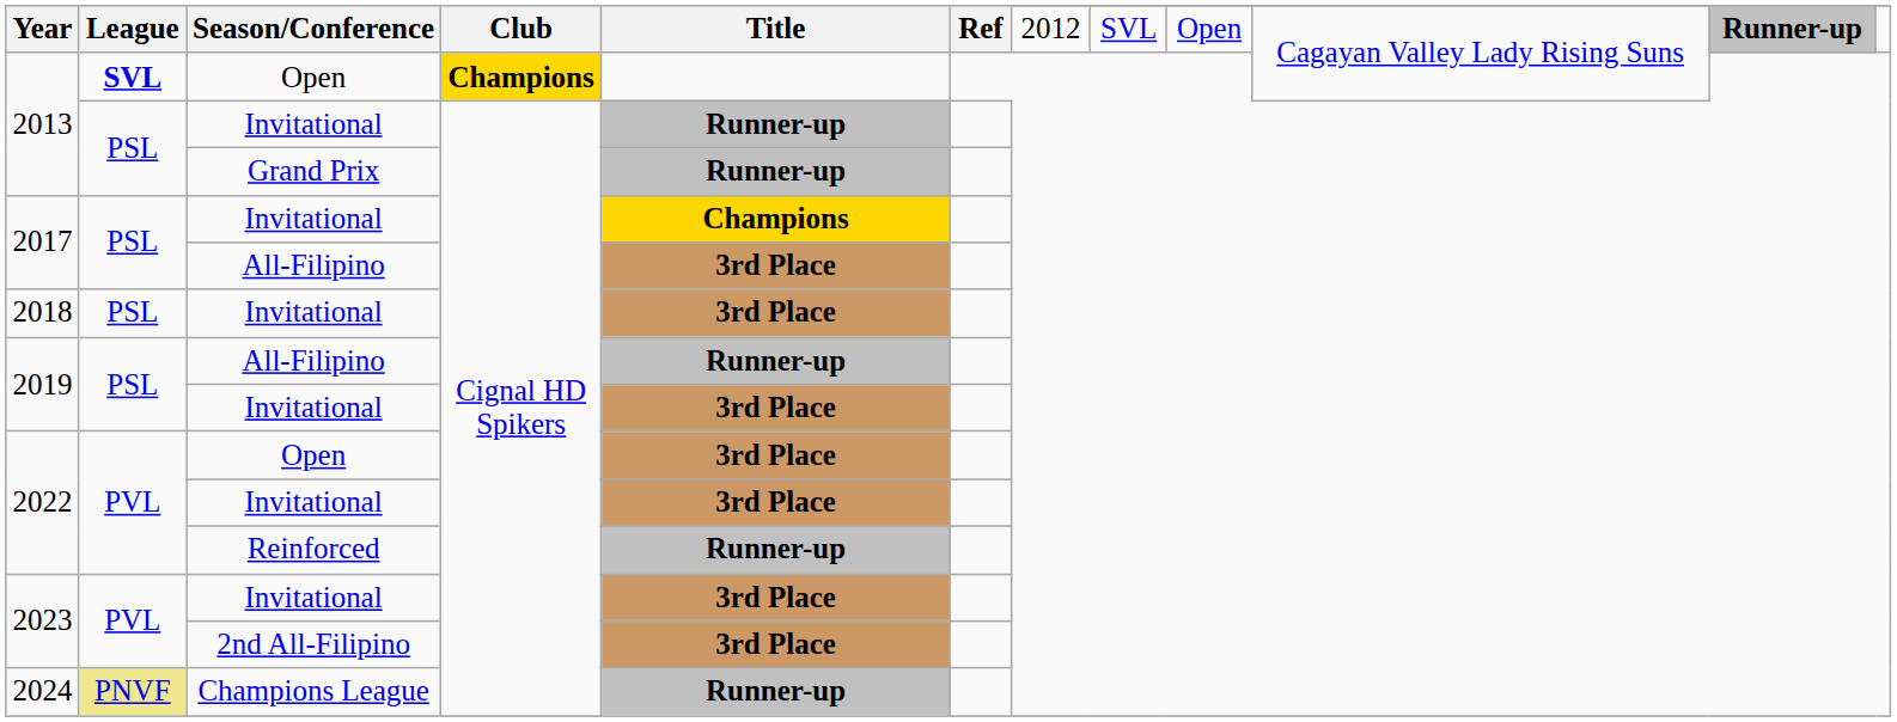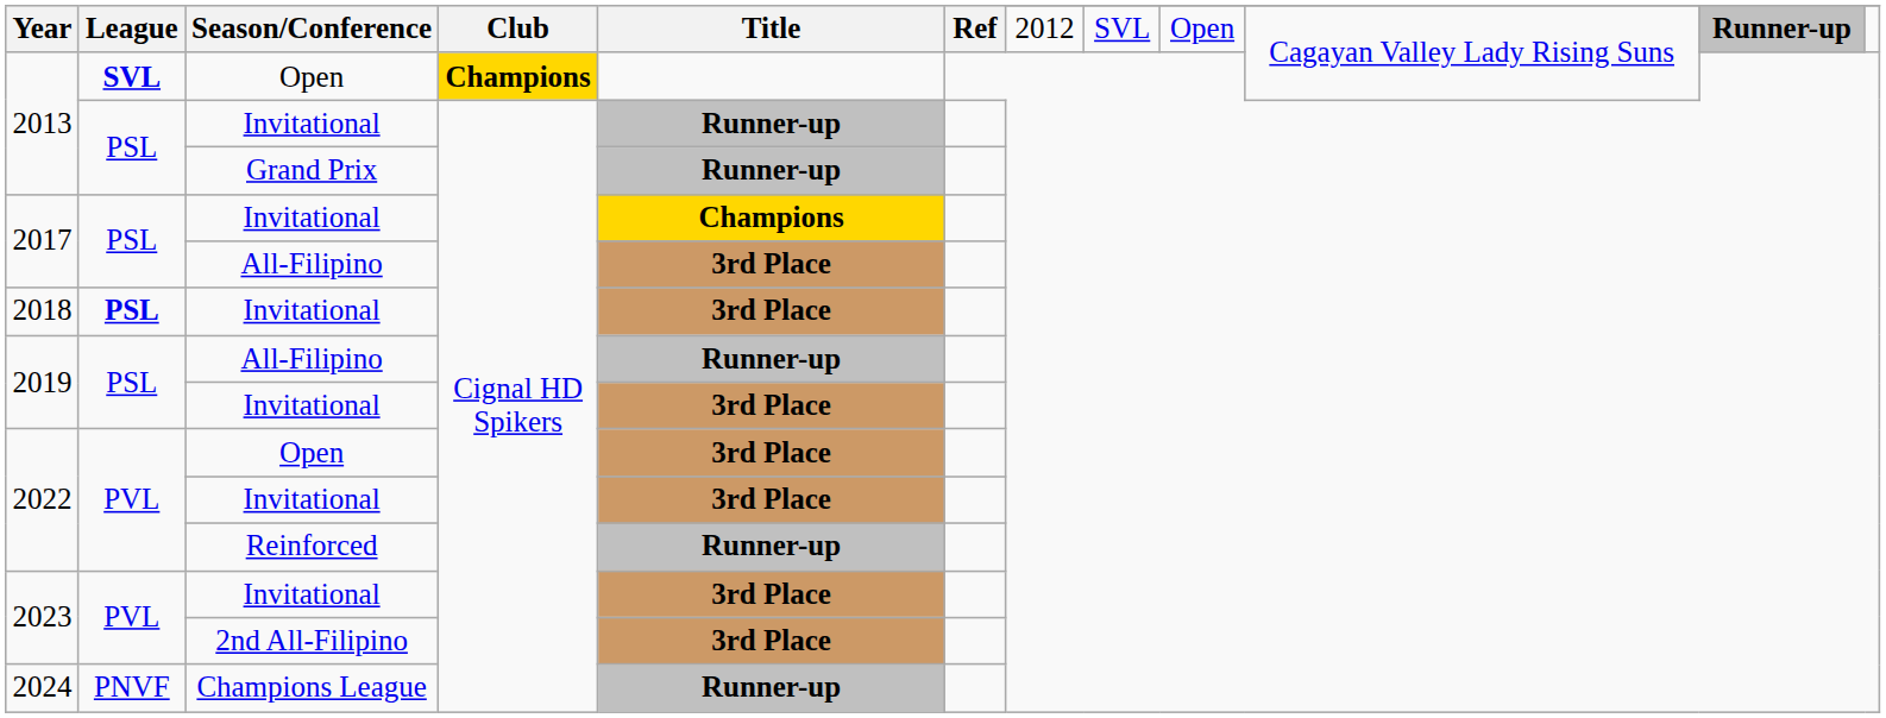2018 | League: normal -> bold
2024 | League: khaki background -> no background
